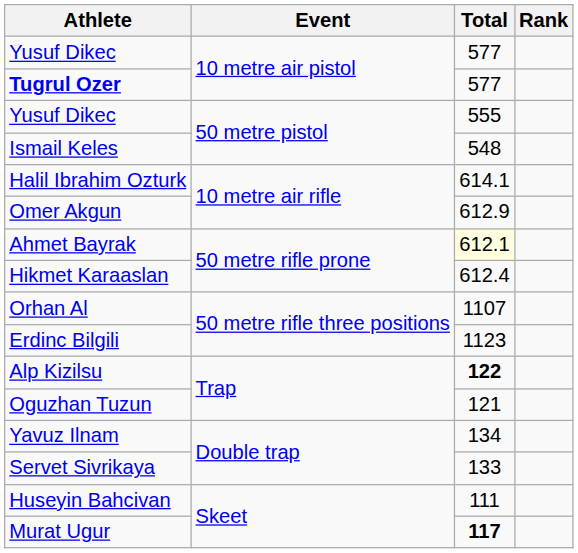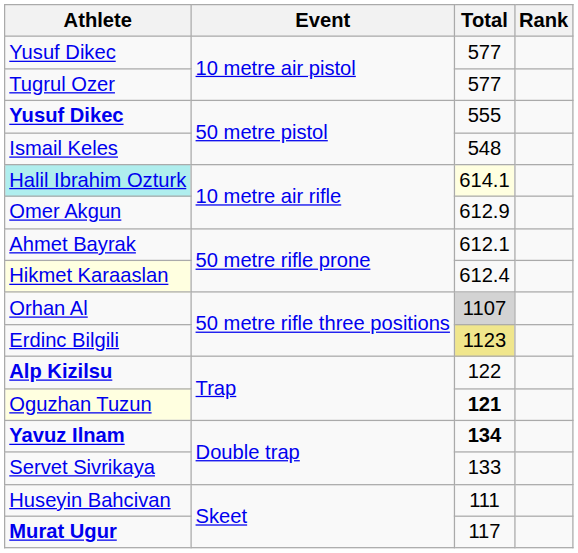Tugrul Ozer | Athlete: bold -> normal
Yusuf Dikec / 555 | Athlete: normal -> bold
Halil Ibrahim Ozturk | Athlete: no background -> paleturquoise background
Halil Ibrahim Ozturk | Total: no background -> lightyellow background
Ahmet Bayrak | Total: lightyellow background -> no background
Hikmet Karaaslan | Athlete: no background -> lightyellow background
Orhan Al | Total: no background -> lightgrey background
Erdinc Bilgili | Total: no background -> khaki background
Alp Kizilsu | Athlete: normal -> bold
Alp Kizilsu | Total: bold -> normal
Oguzhan Tuzun | Athlete: no background -> lightyellow background
Oguzhan Tuzun | Total: normal -> bold
Yavuz Ilnam | Athlete: normal -> bold
Yavuz Ilnam | Total: normal -> bold
Murat Ugur | Athlete: normal -> bold
Murat Ugur | Total: bold -> normal
